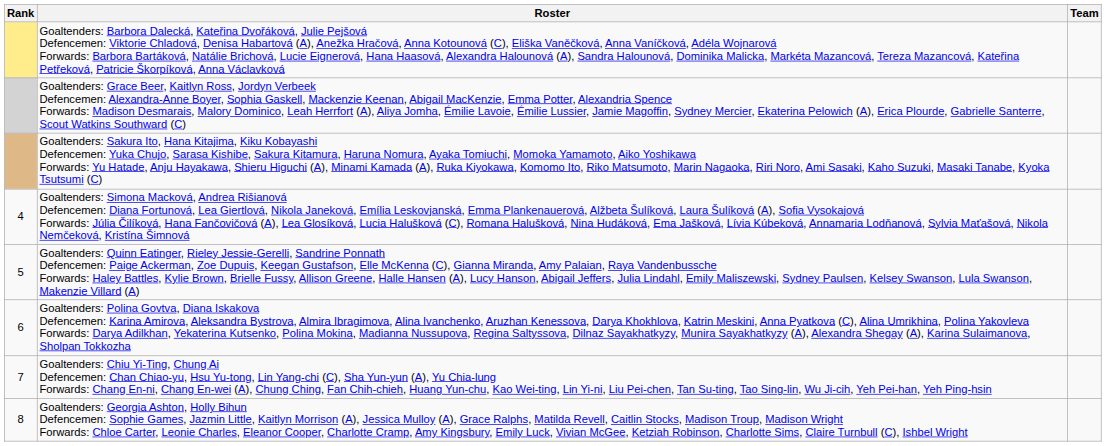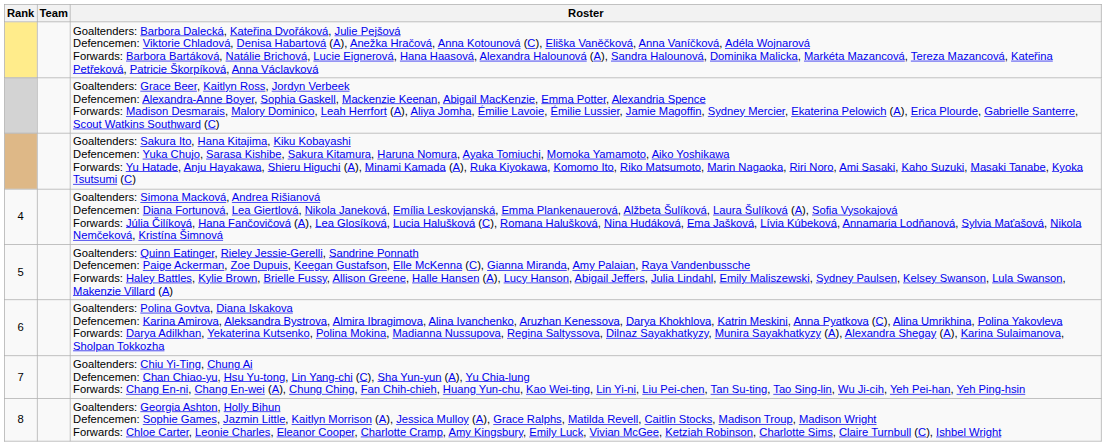columns swapped: Team <-> Roster
